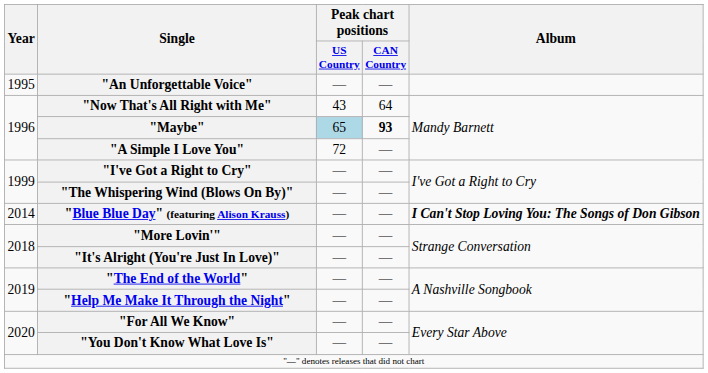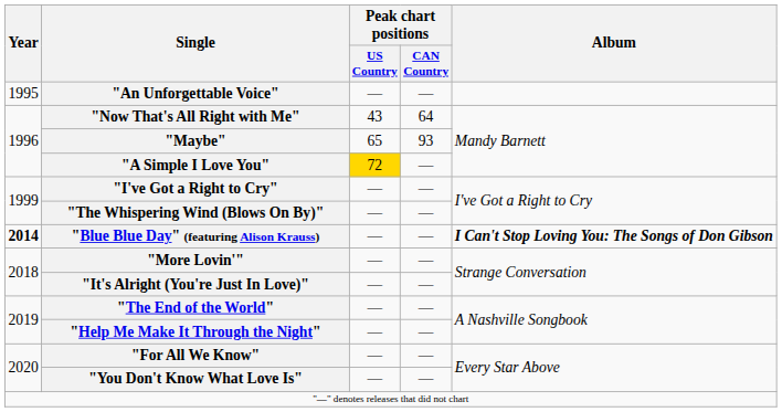"Maybe" | Peak chart positions / US Country: lightblue background -> no background
"Maybe" | Peak chart positions / CAN Country: bold -> normal
"A Simple I Love You" | Peak chart positions / US Country: no background -> gold background
"Blue Blue Day" (featuring Alison Krauss) | Year: normal -> bold
